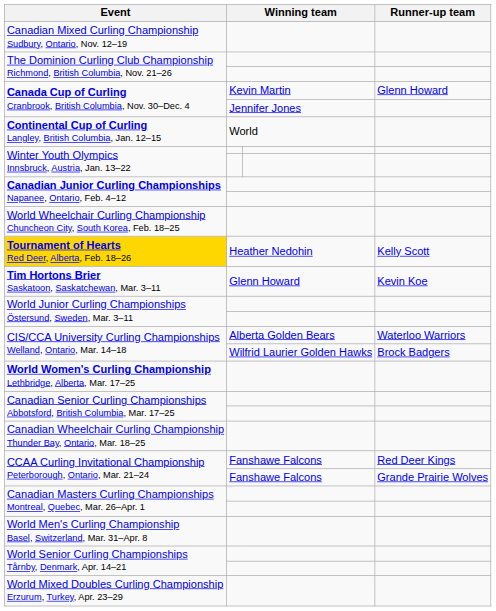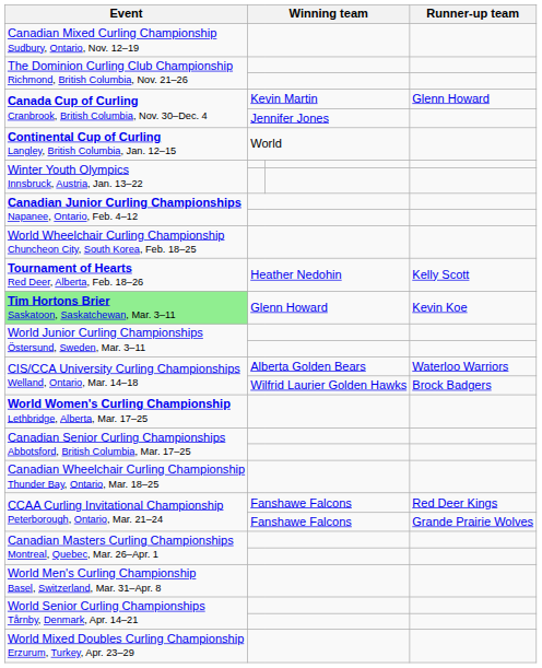Tournament of Hearts Red Deer, Alberta, Feb. 18–26 | Event: gold background -> no background
Tim Hortons Brier Saskatoon, Saskatchewan, Mar. 3–11 | Event: no background -> lightgreen background
